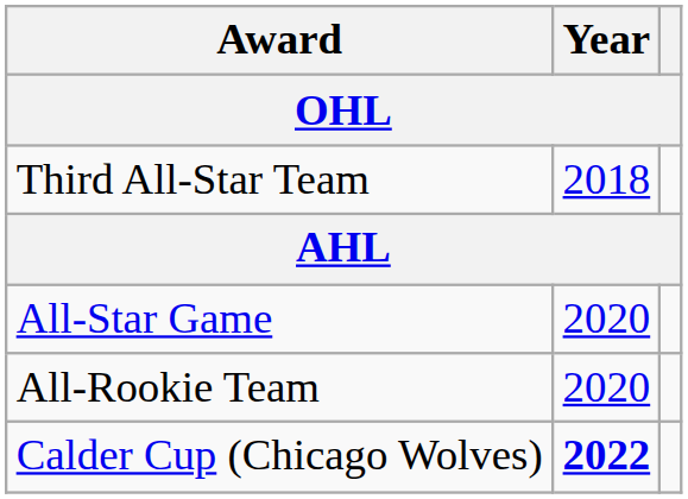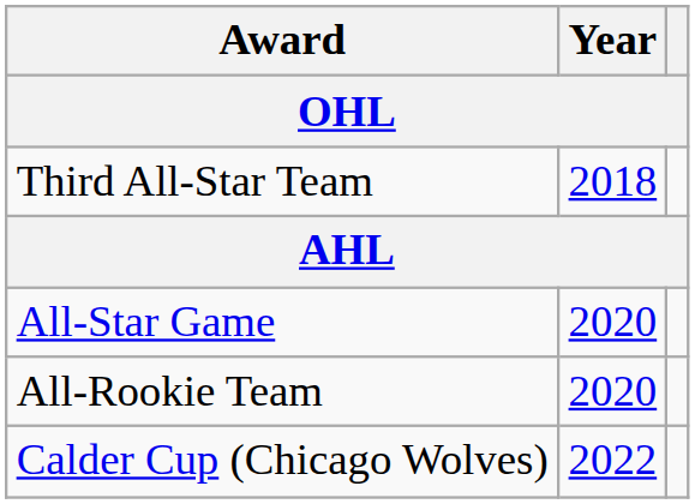Calder Cup (Chicago Wolves) | Year: bold -> normal
